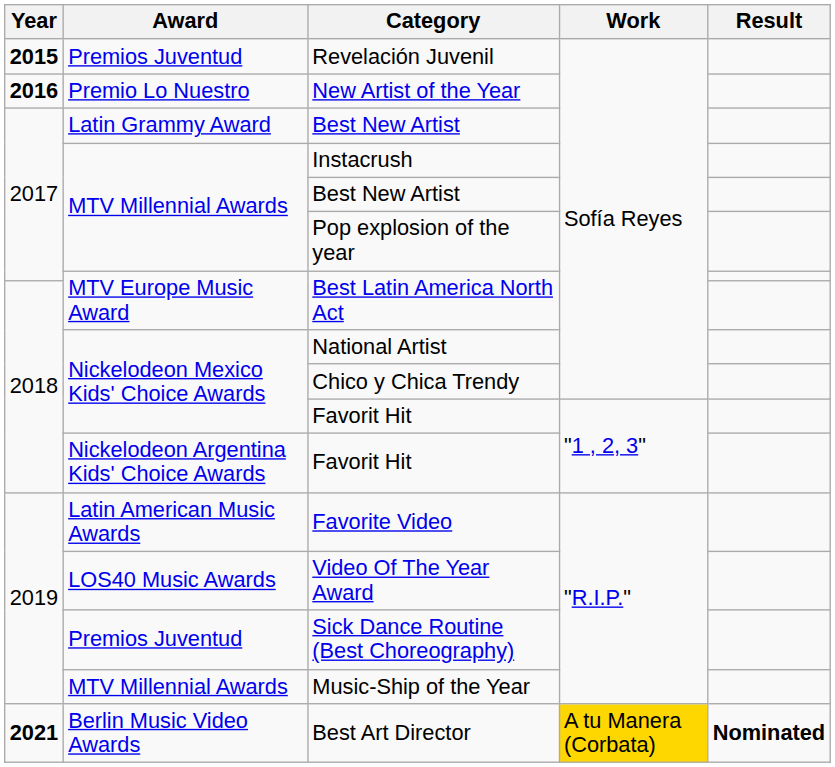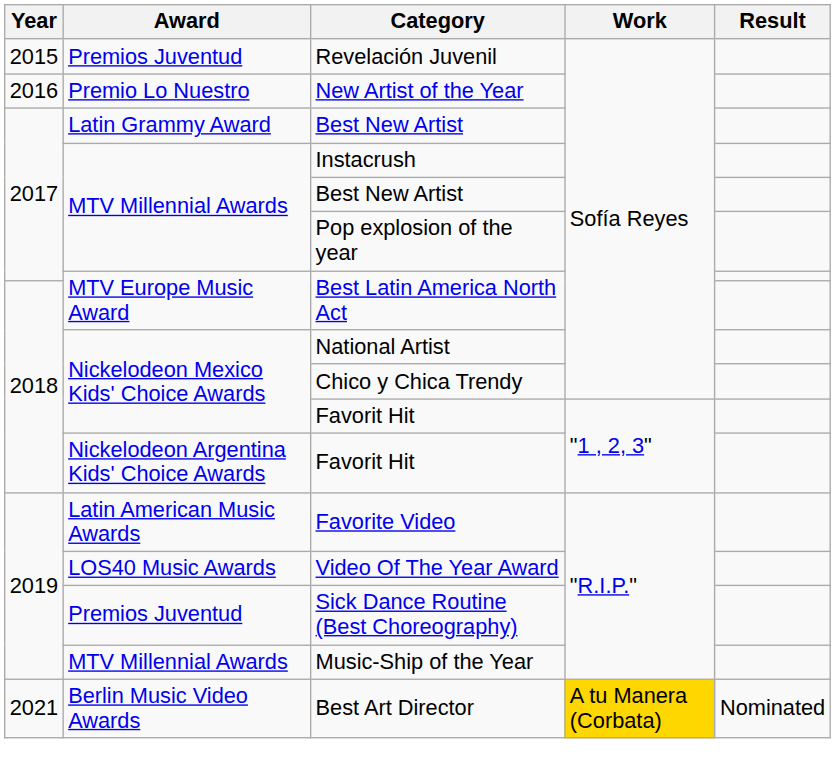Revelación Juvenil | Year: bold -> normal
New Artist of the Year | Year: bold -> normal
Best Art Director | Year: bold -> normal
Best Art Director | Result: bold -> normal
